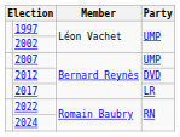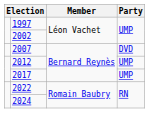2007 | Party: UMP -> DVD
2012 | Party: DVD -> UMP
2017 | Party: LR -> UMP
